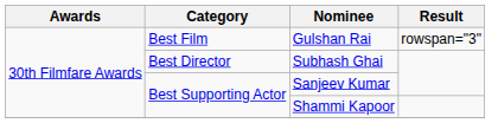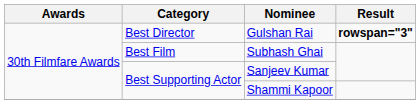Gulshan Rai | Category: Best Film -> Best Director
Gulshan Rai | Result: normal -> bold
Subhash Ghai | Category: Best Director -> Best Film
